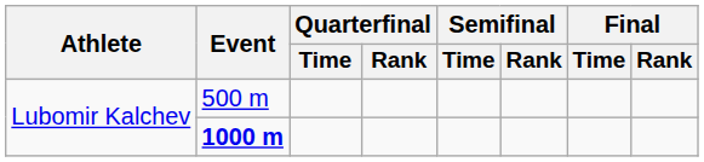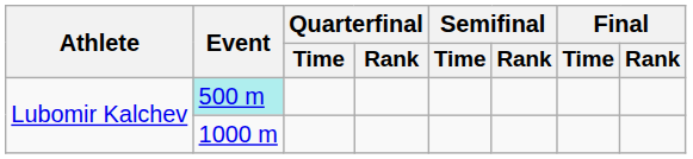500 m | Event: no background -> paleturquoise background
1000 m | Event: bold -> normal
